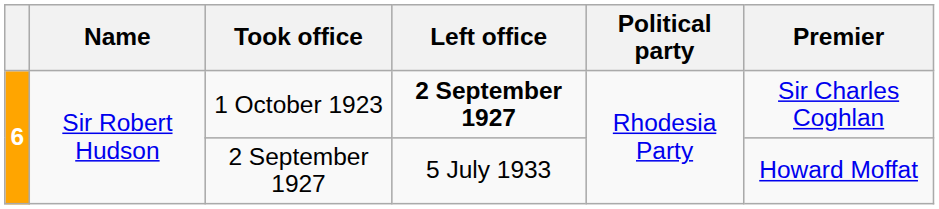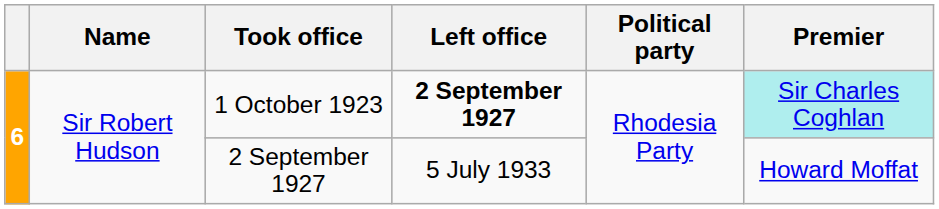1 October 1923 | Premier: no background -> paleturquoise background
